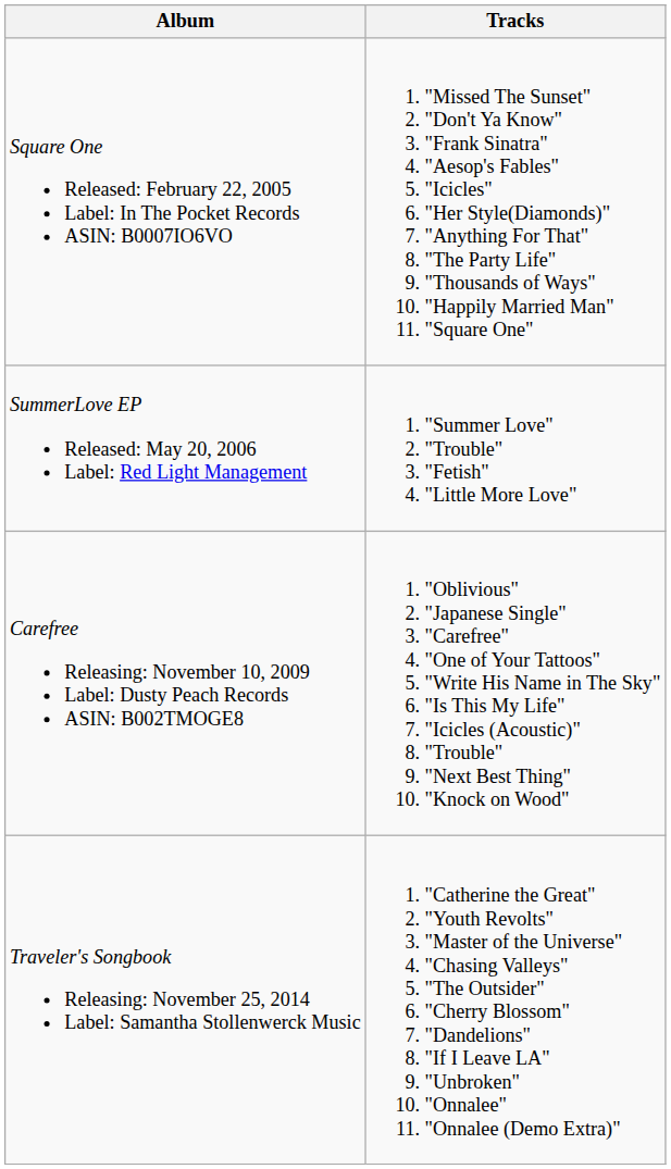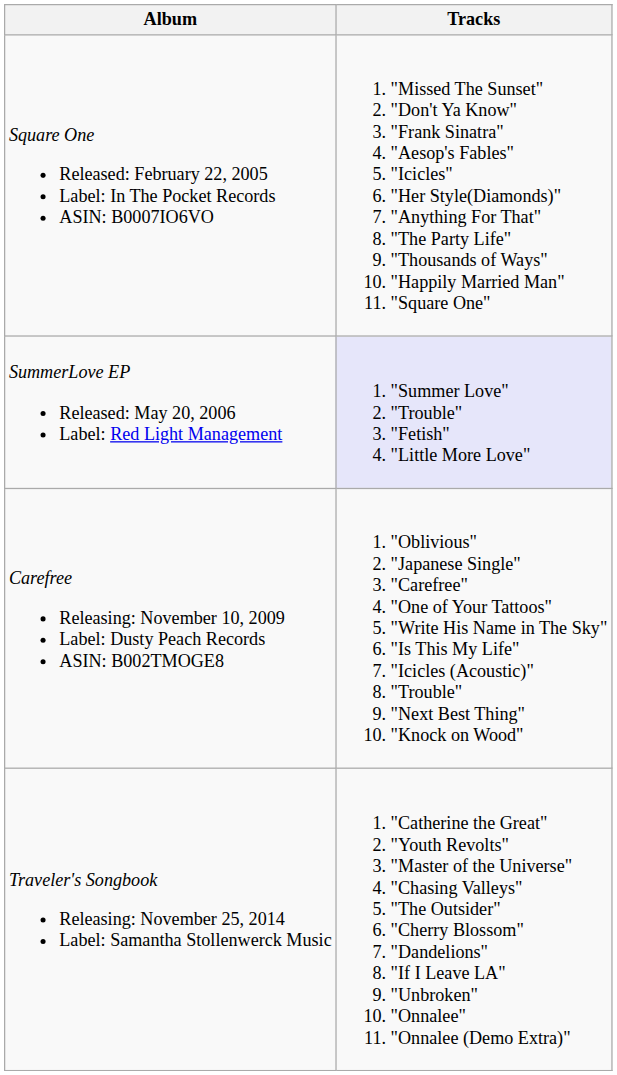row 3 | Tracks: no background -> lavender background
